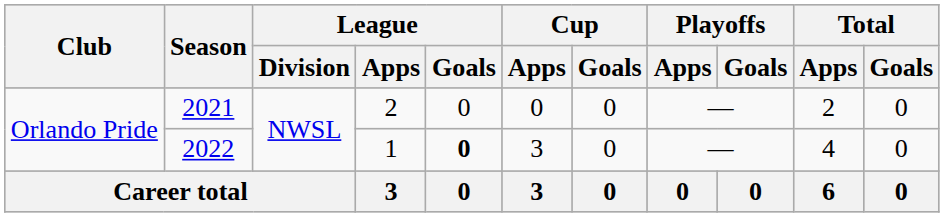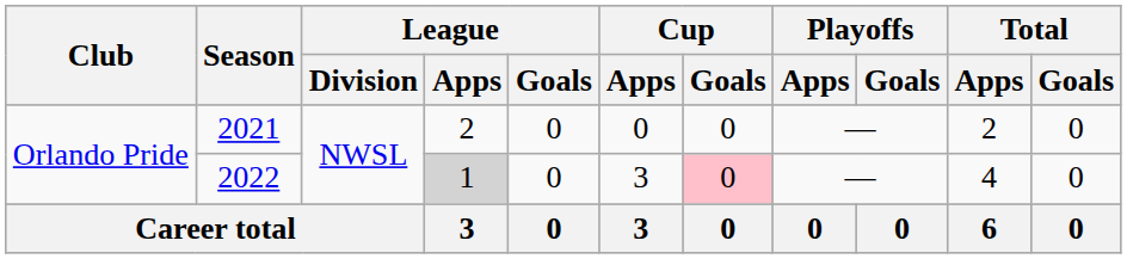2022 | League / Apps: no background -> lightgrey background
2022 | League / Goals: bold -> normal
2022 | Cup / Goals: no background -> pink background
